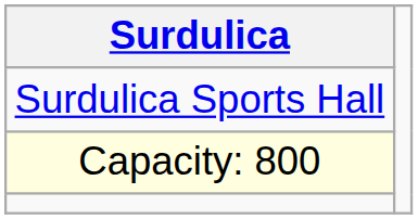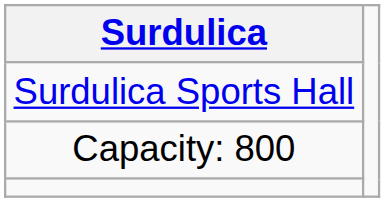Capacity: 800 | Surdulica: lightyellow background -> no background
